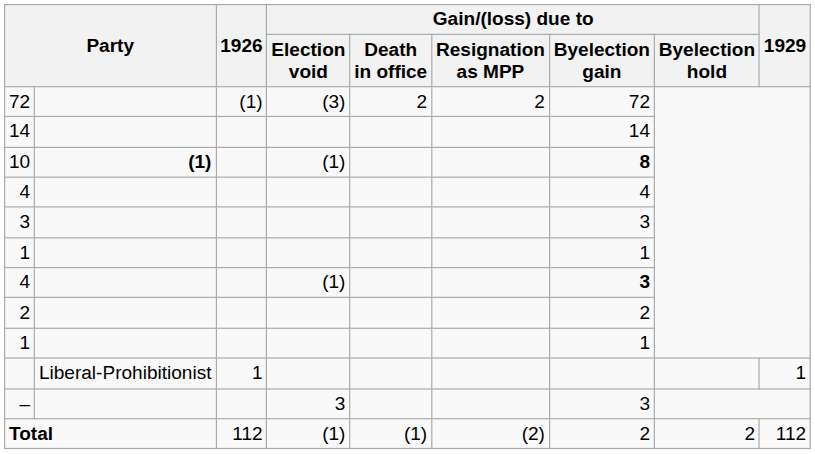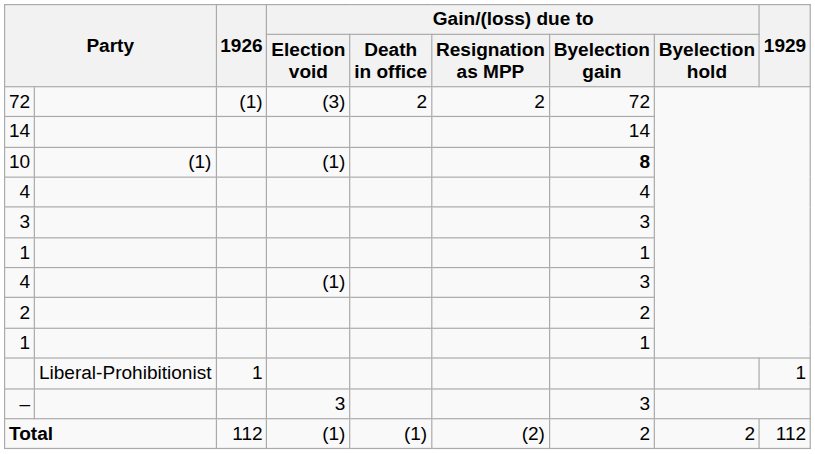10 | column 2: bold -> normal
4 / (1) | Gain/(loss) due to / Byelection gain: bold -> normal
